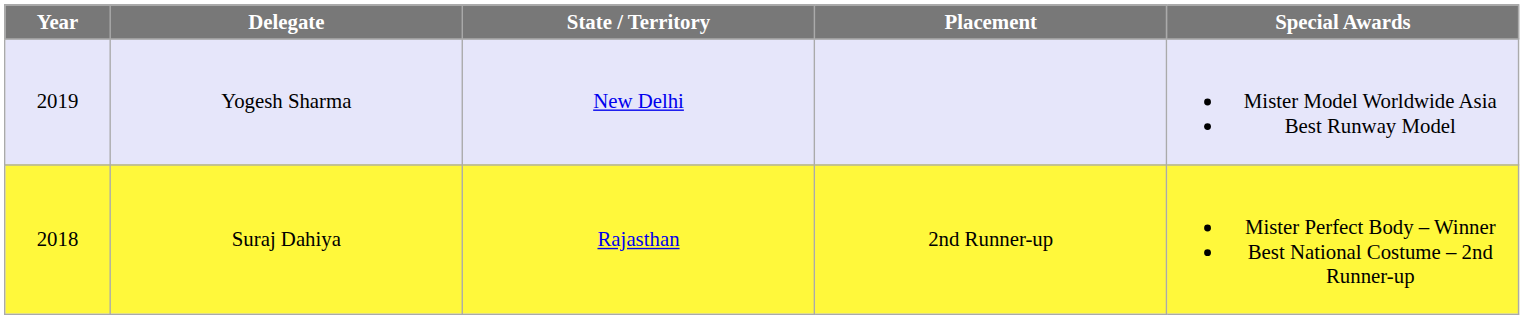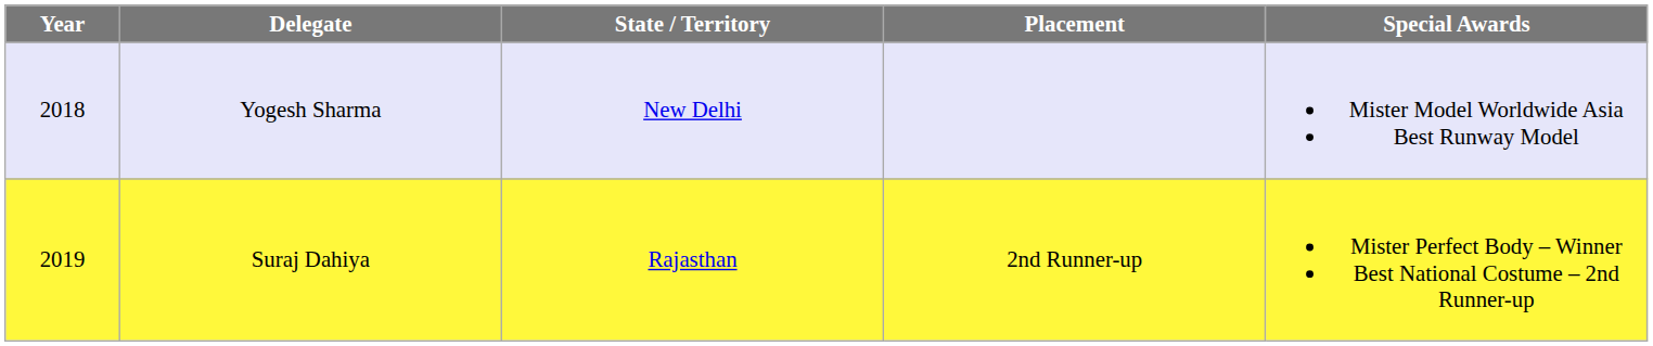Yogesh Sharma | Year: 2019 -> 2018
Suraj Dahiya | Year: 2018 -> 2019
